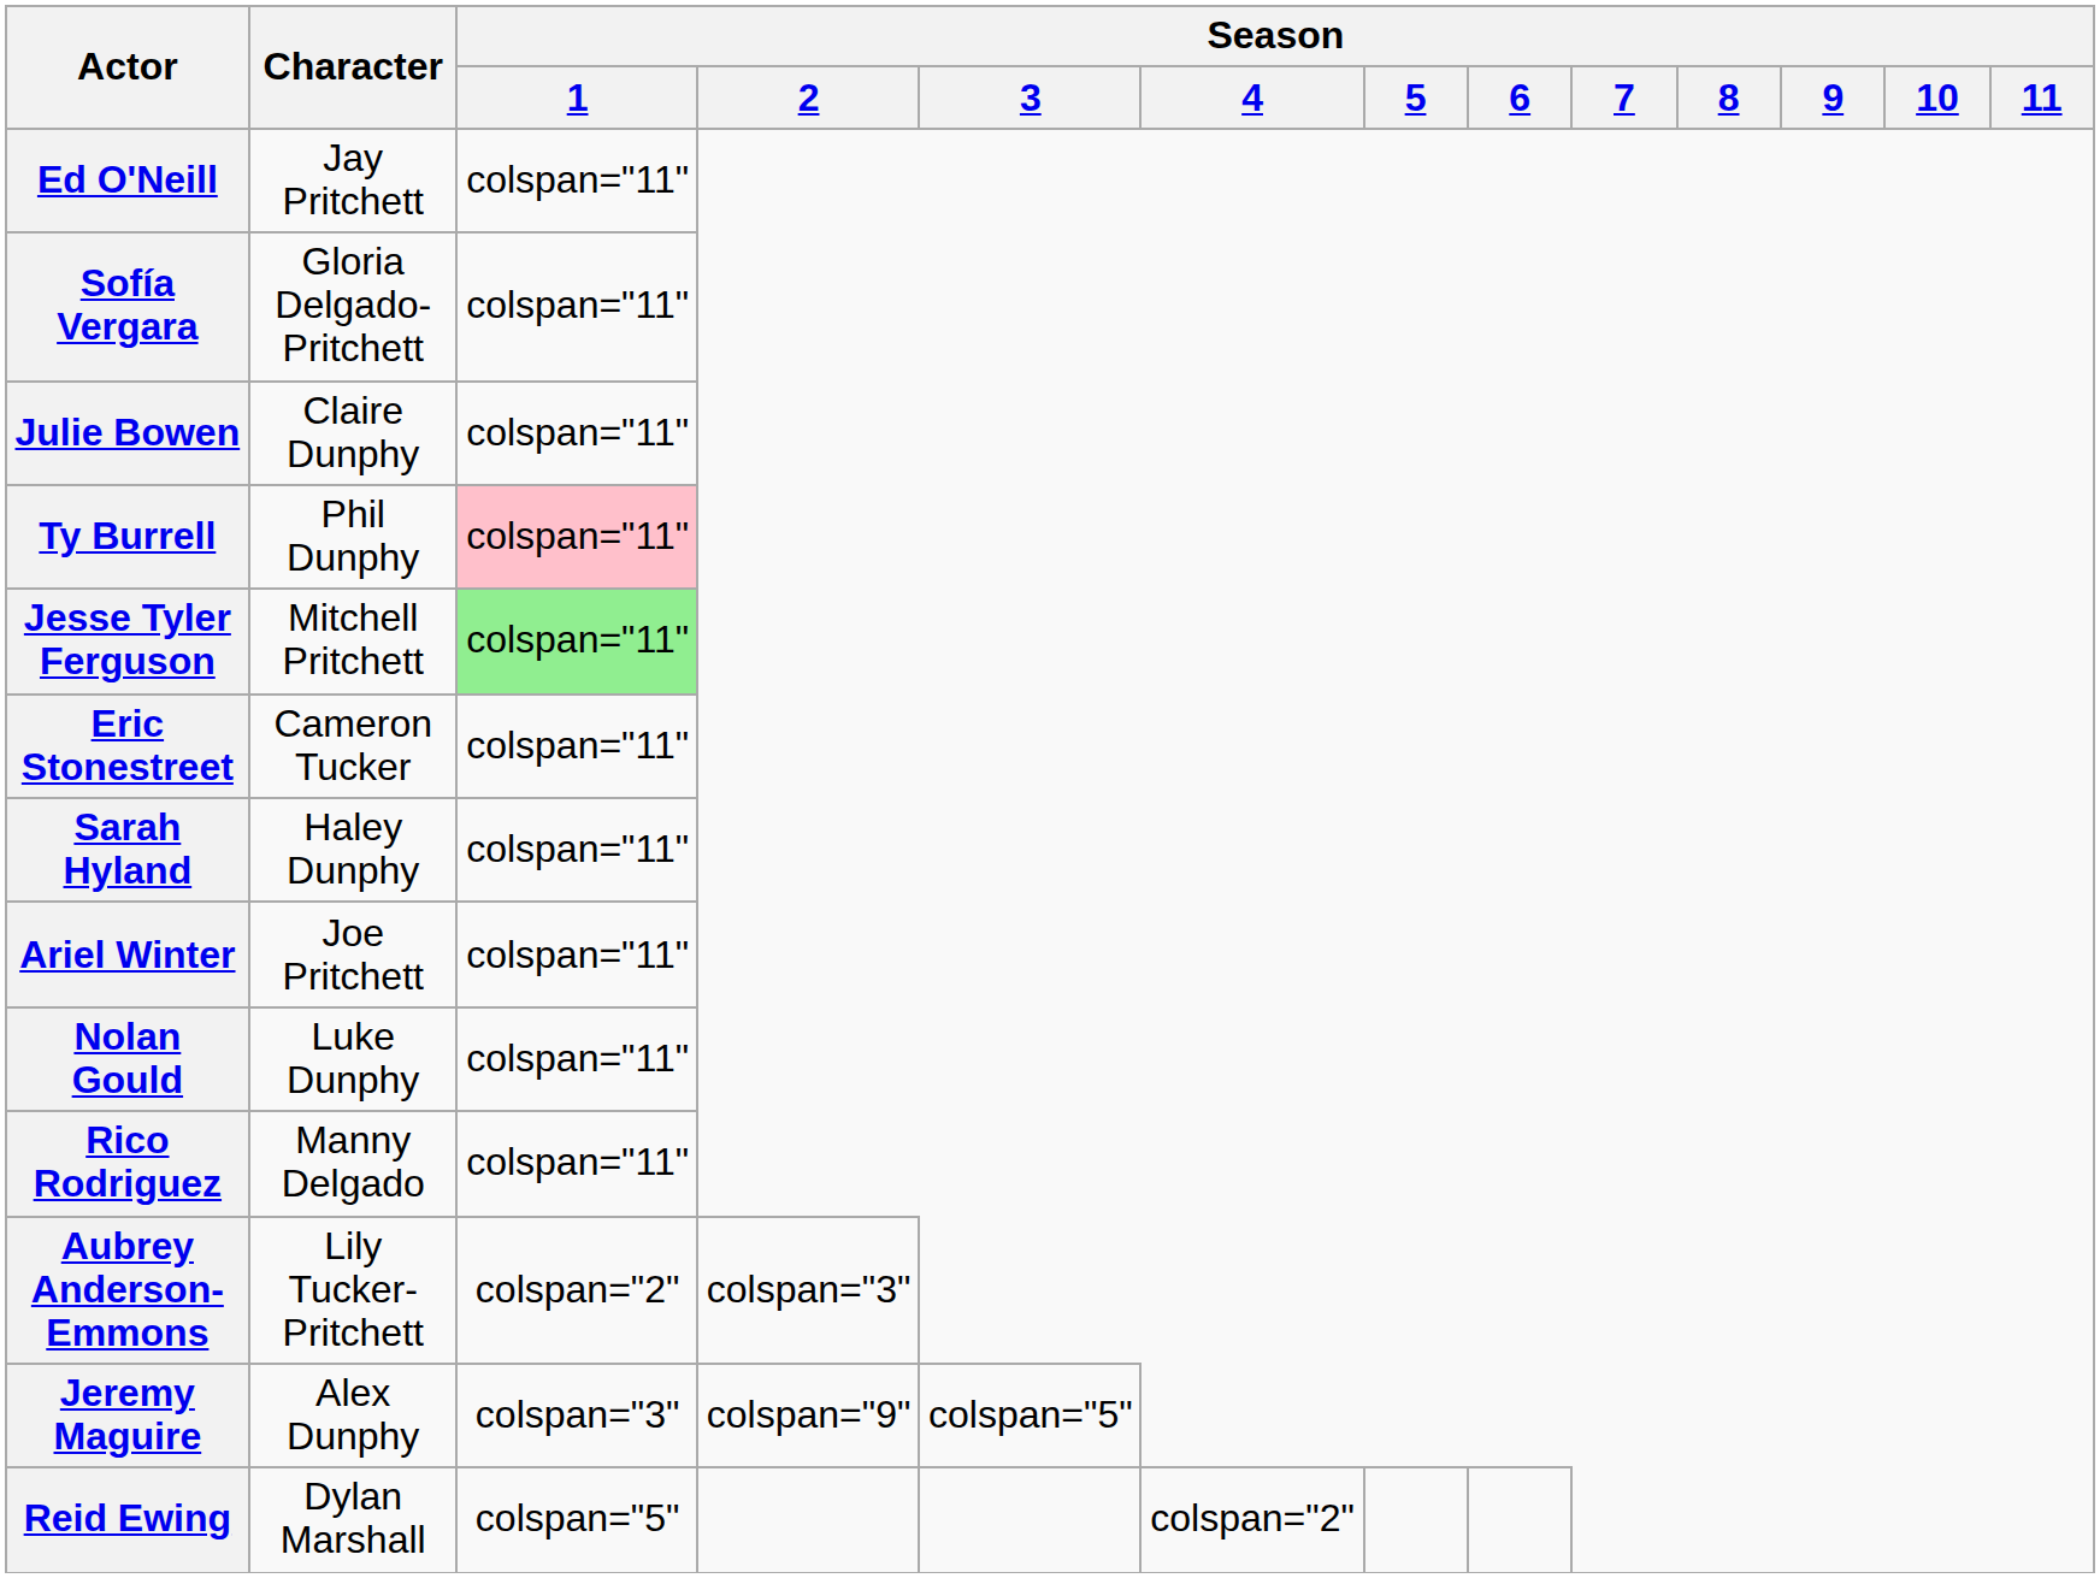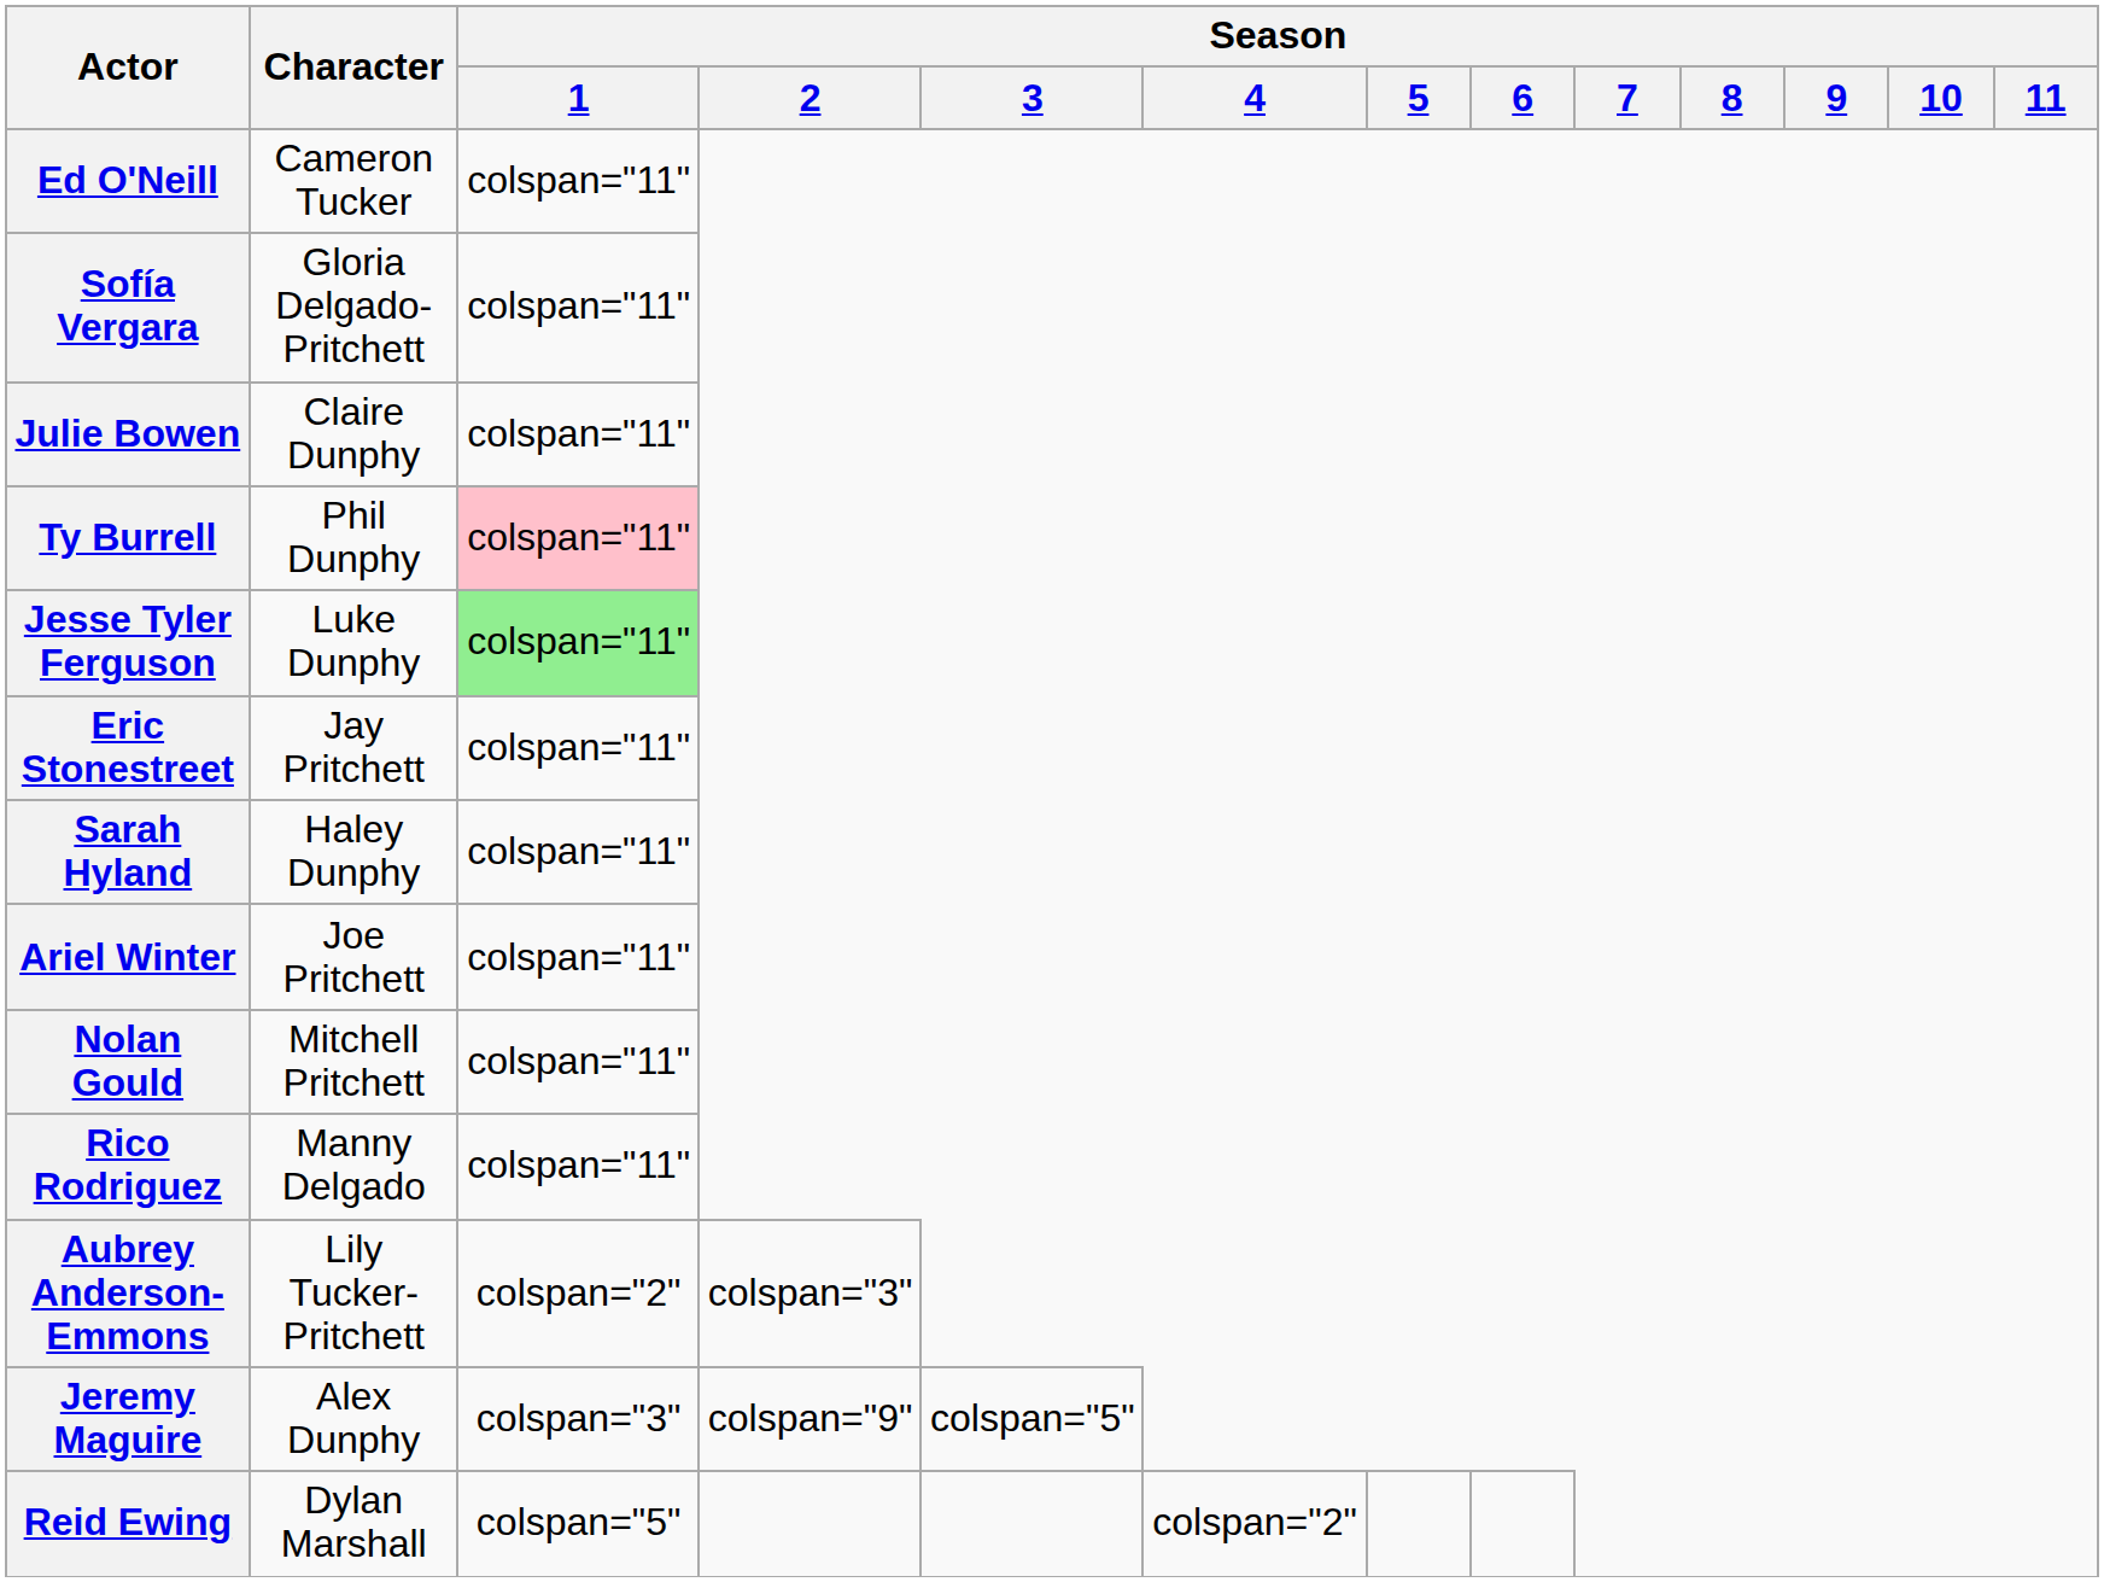Ed O'Neill | Character: Jay Pritchett -> Cameron Tucker
Jesse Tyler Ferguson | Character: Mitchell Pritchett -> Luke Dunphy
Eric Stonestreet | Character: Cameron Tucker -> Jay Pritchett
Nolan Gould | Character: Luke Dunphy -> Mitchell Pritchett
